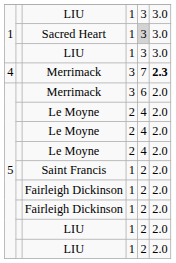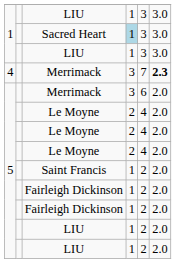Sacred Heart | column 4: no background -> lightblue background
Sacred Heart | column 5: lightgrey background -> no background
